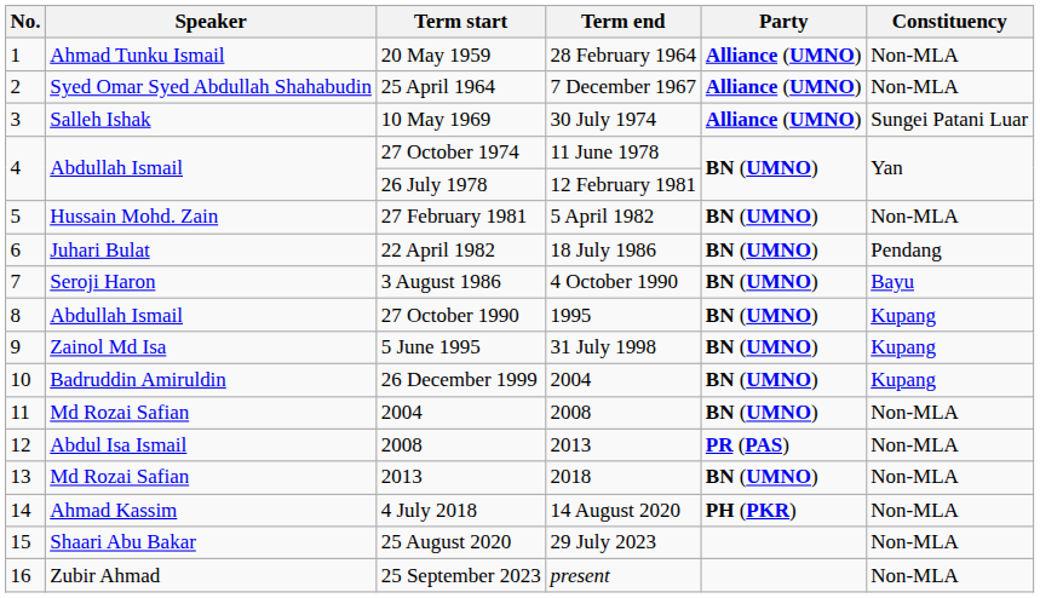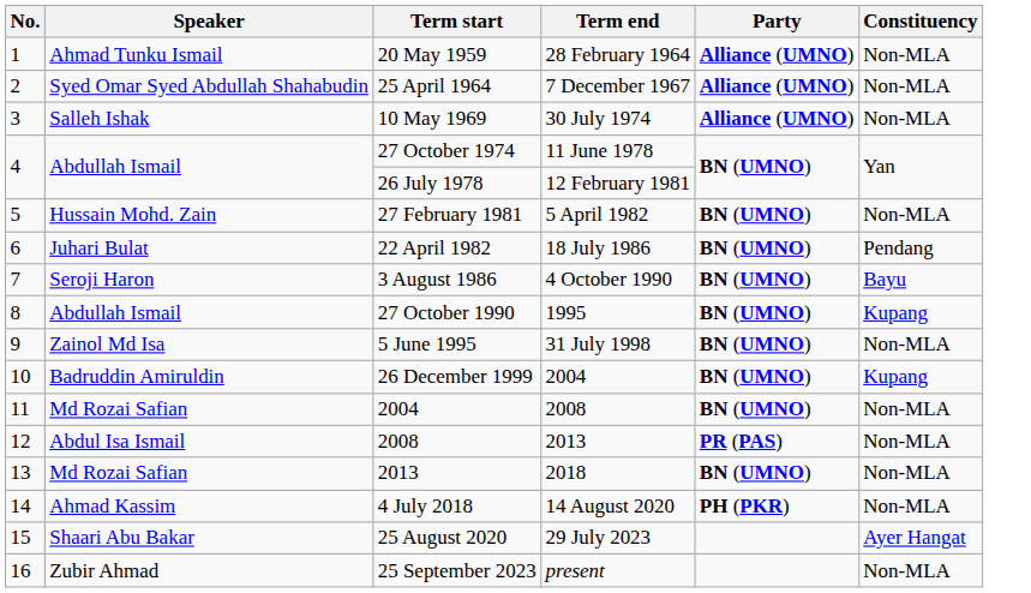10 May 1969 | Constituency: Sungei Patani Luar -> Non-MLA
5 June 1995 | Constituency: Kupang -> Non-MLA
25 August 2020 | Constituency: Non-MLA -> Ayer Hangat
